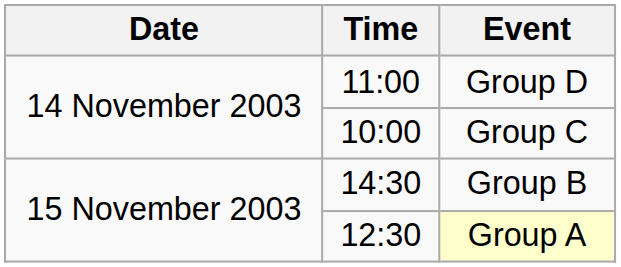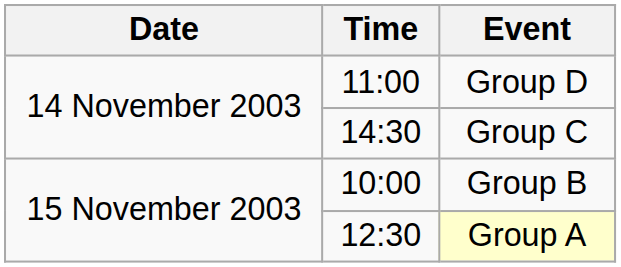Group C | Time: 10:00 -> 14:30
Group B | Time: 14:30 -> 10:00
